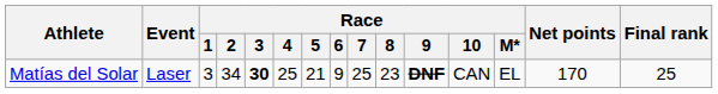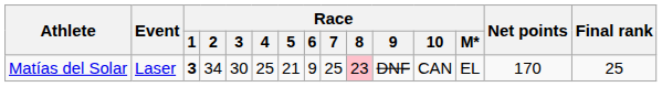Matías del Solar | Race / 1: normal -> bold
Matías del Solar | Race / 3: bold -> normal
Matías del Solar | Race / 8: no background -> pink background
Matías del Solar | Race / 9: bold -> normal
